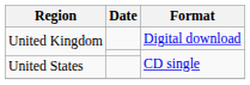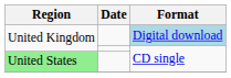United Kingdom / Digital download | Format: no background -> lightblue background
United States | Region: no background -> lightgreen background
